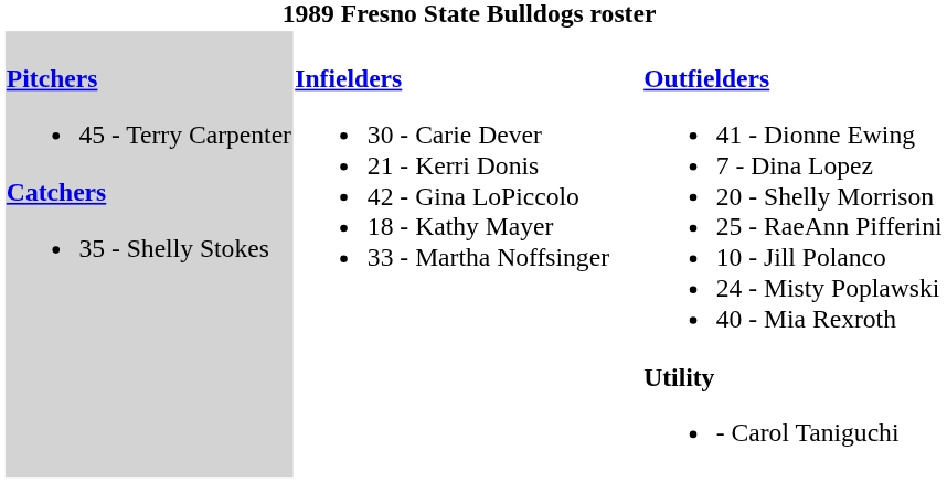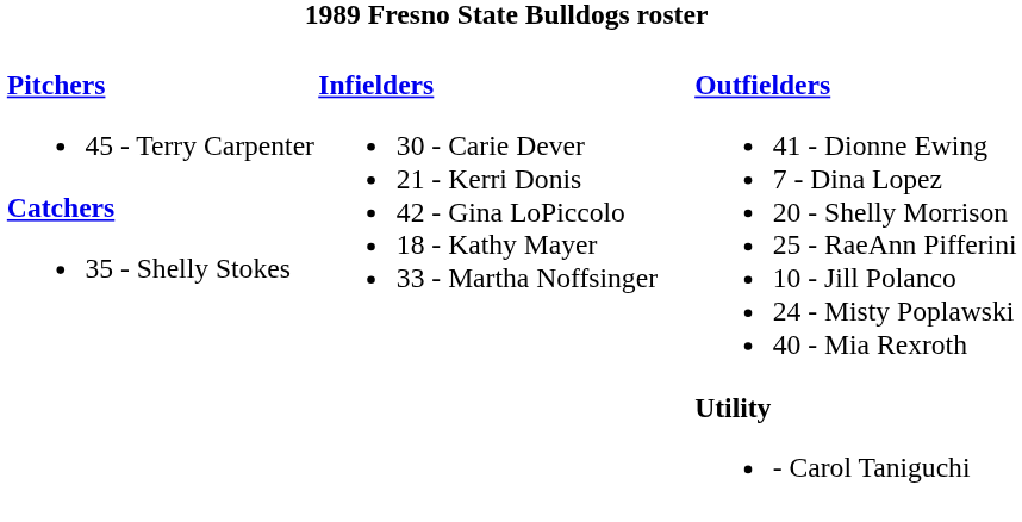Pitchers 45 - Terry Carpenter Catchers 35 - Shelly Stokes | column 1: lightgrey background -> no background
